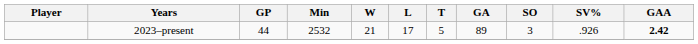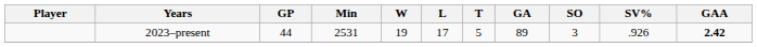2023–present | Min: 2532 -> 2531
2023–present | W: 21 -> 19
